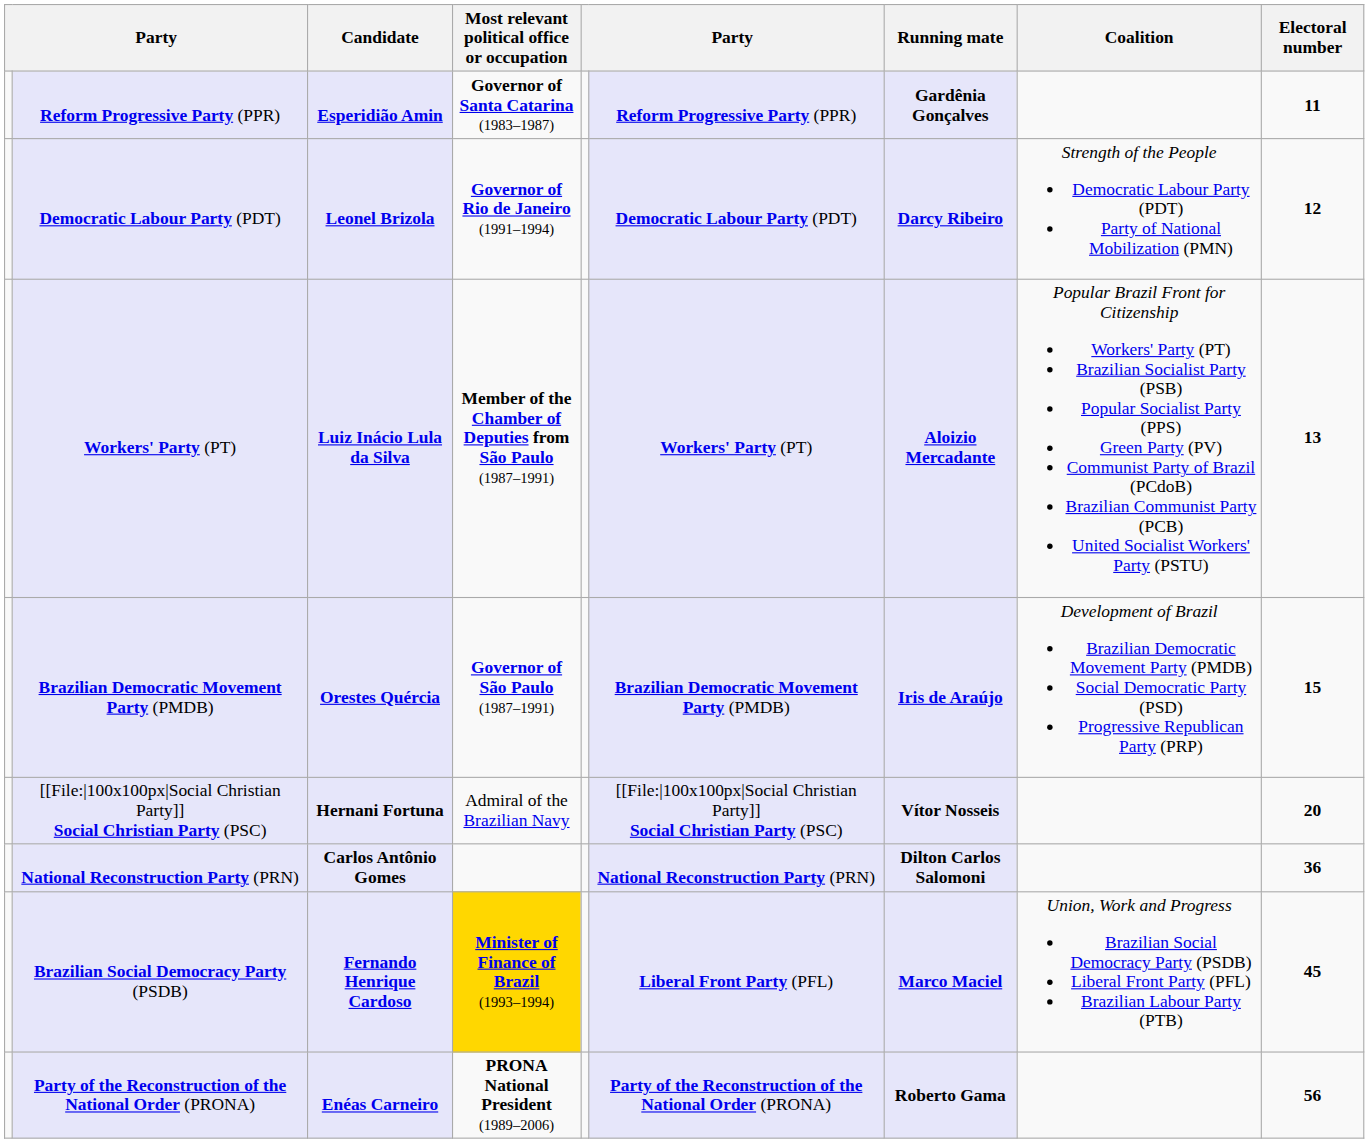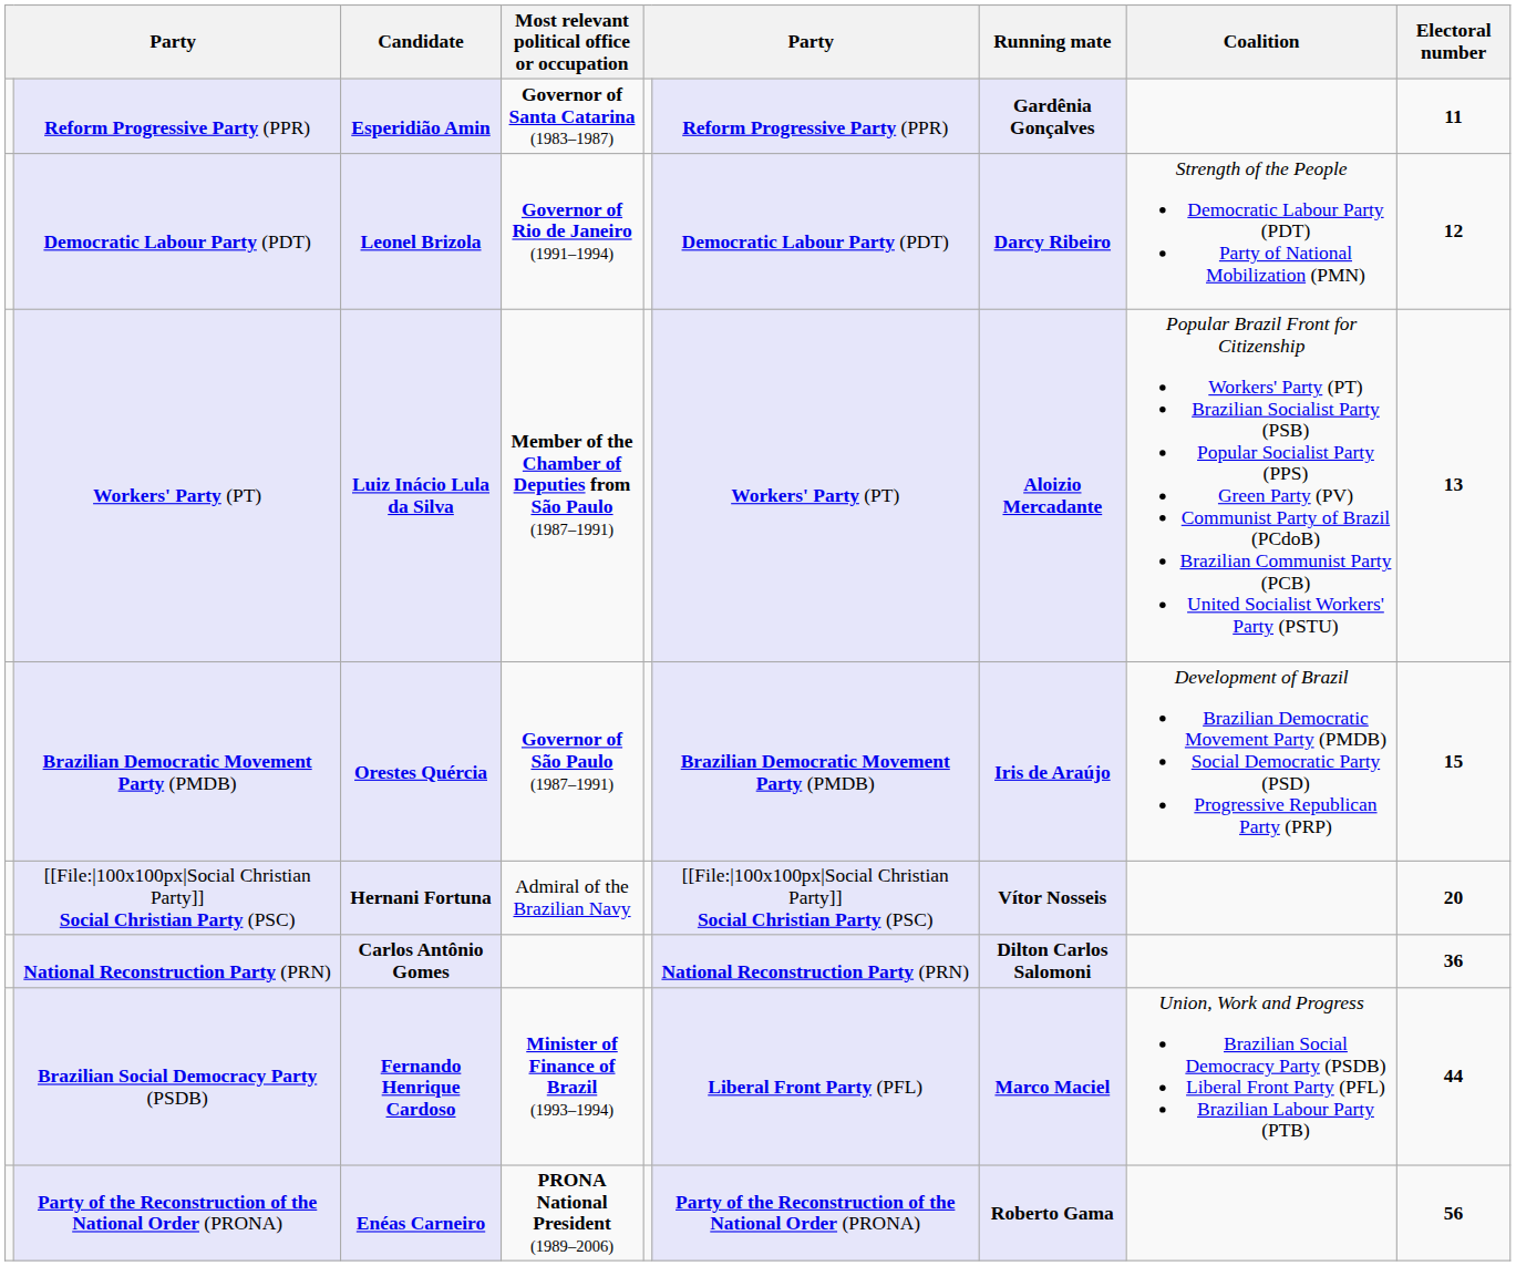Brazilian Social Democracy Party (PSDB) | Most relevant political office or occupation: gold background -> no background
Brazilian Social Democracy Party (PSDB) | Electoral number: 45 -> 44
